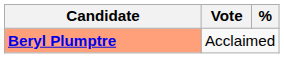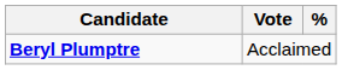Beryl Plumptre | Candidate: lightsalmon background -> no background
